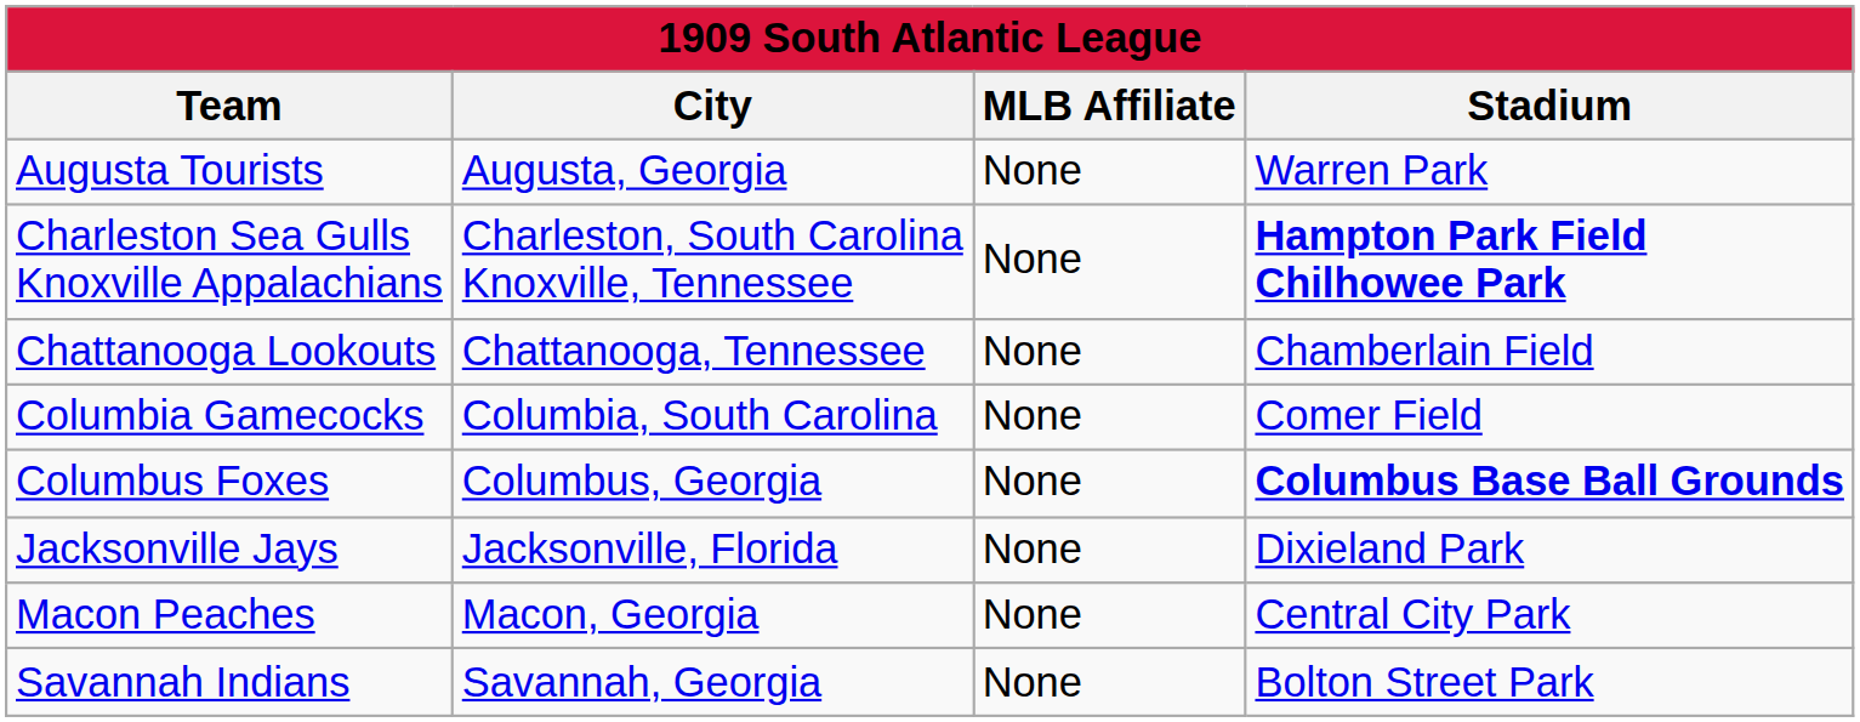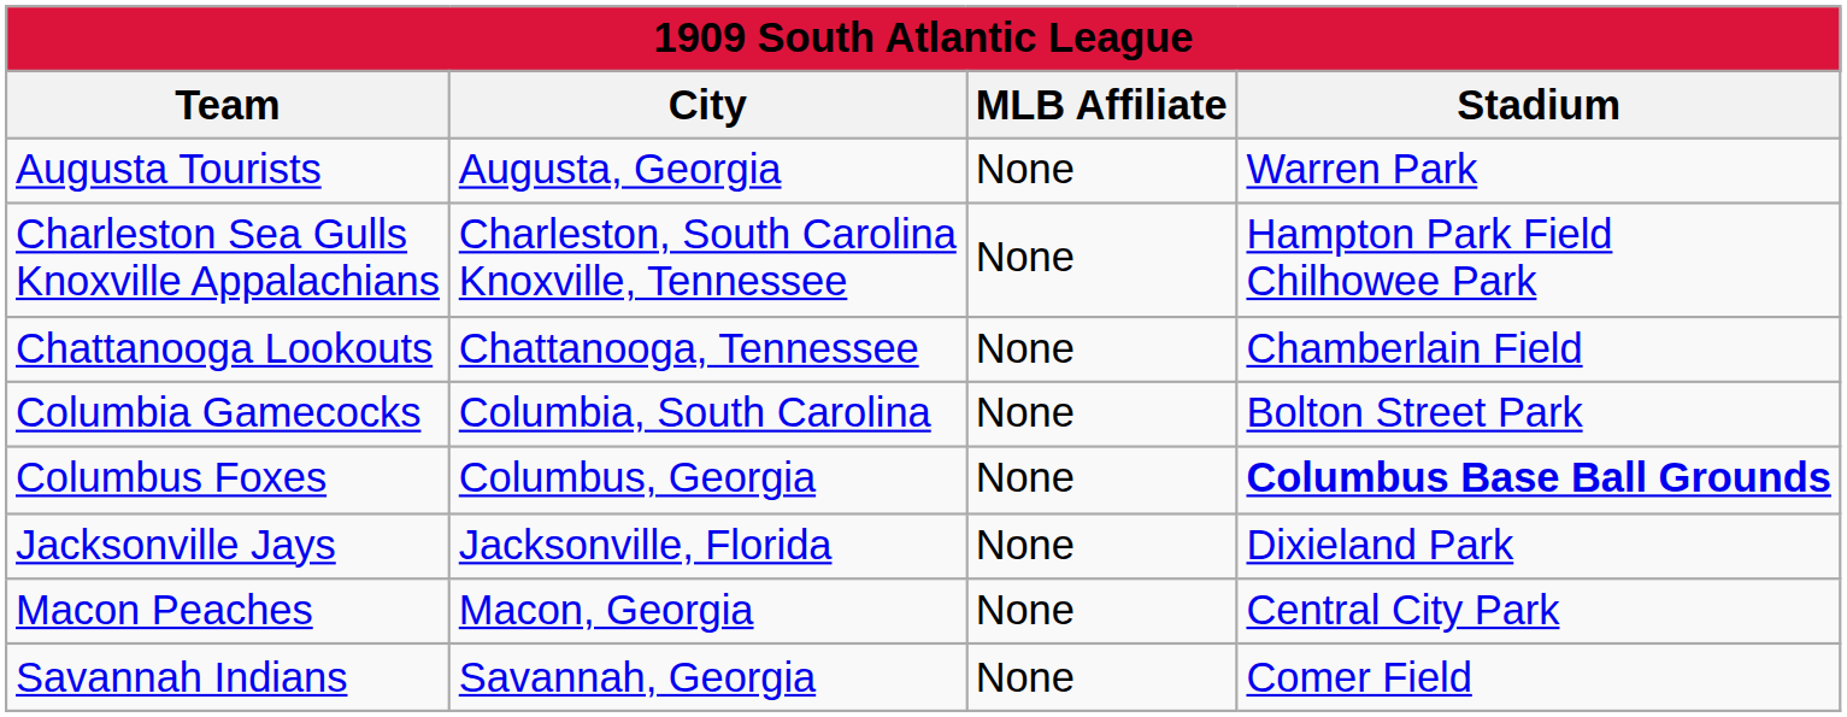Charleston Sea Gulls Knoxville Appalachians | Stadium: bold -> normal
Columbia Gamecocks | Stadium: Comer Field -> Bolton Street Park
Savannah Indians | Stadium: Bolton Street Park -> Comer Field
